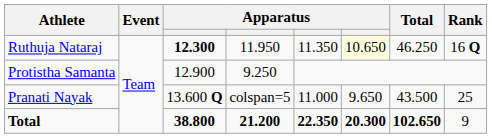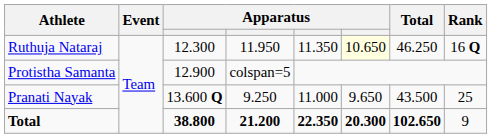Ruthuja Nataraj | column 3: bold -> normal
Protistha Samanta | column 4: 9.250 -> colspan=5
Pranati Nayak | column 4: colspan=5 -> 9.250
